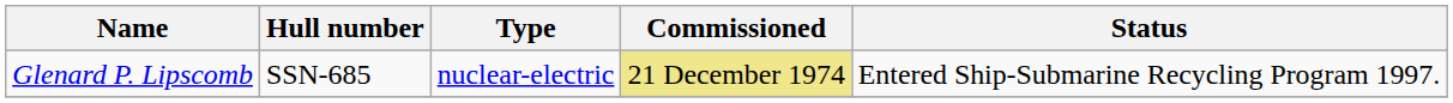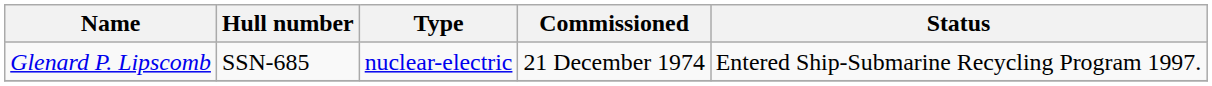Glenard P. Lipscomb | Commissioned: khaki background -> no background
